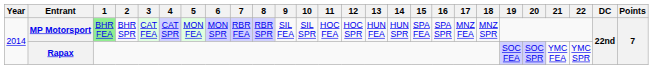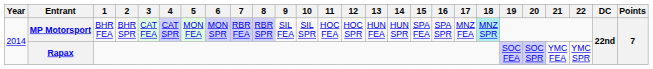MP Motorsport | 1: lightgreen background -> no background
MP Motorsport | 18: no background -> paleturquoise background
